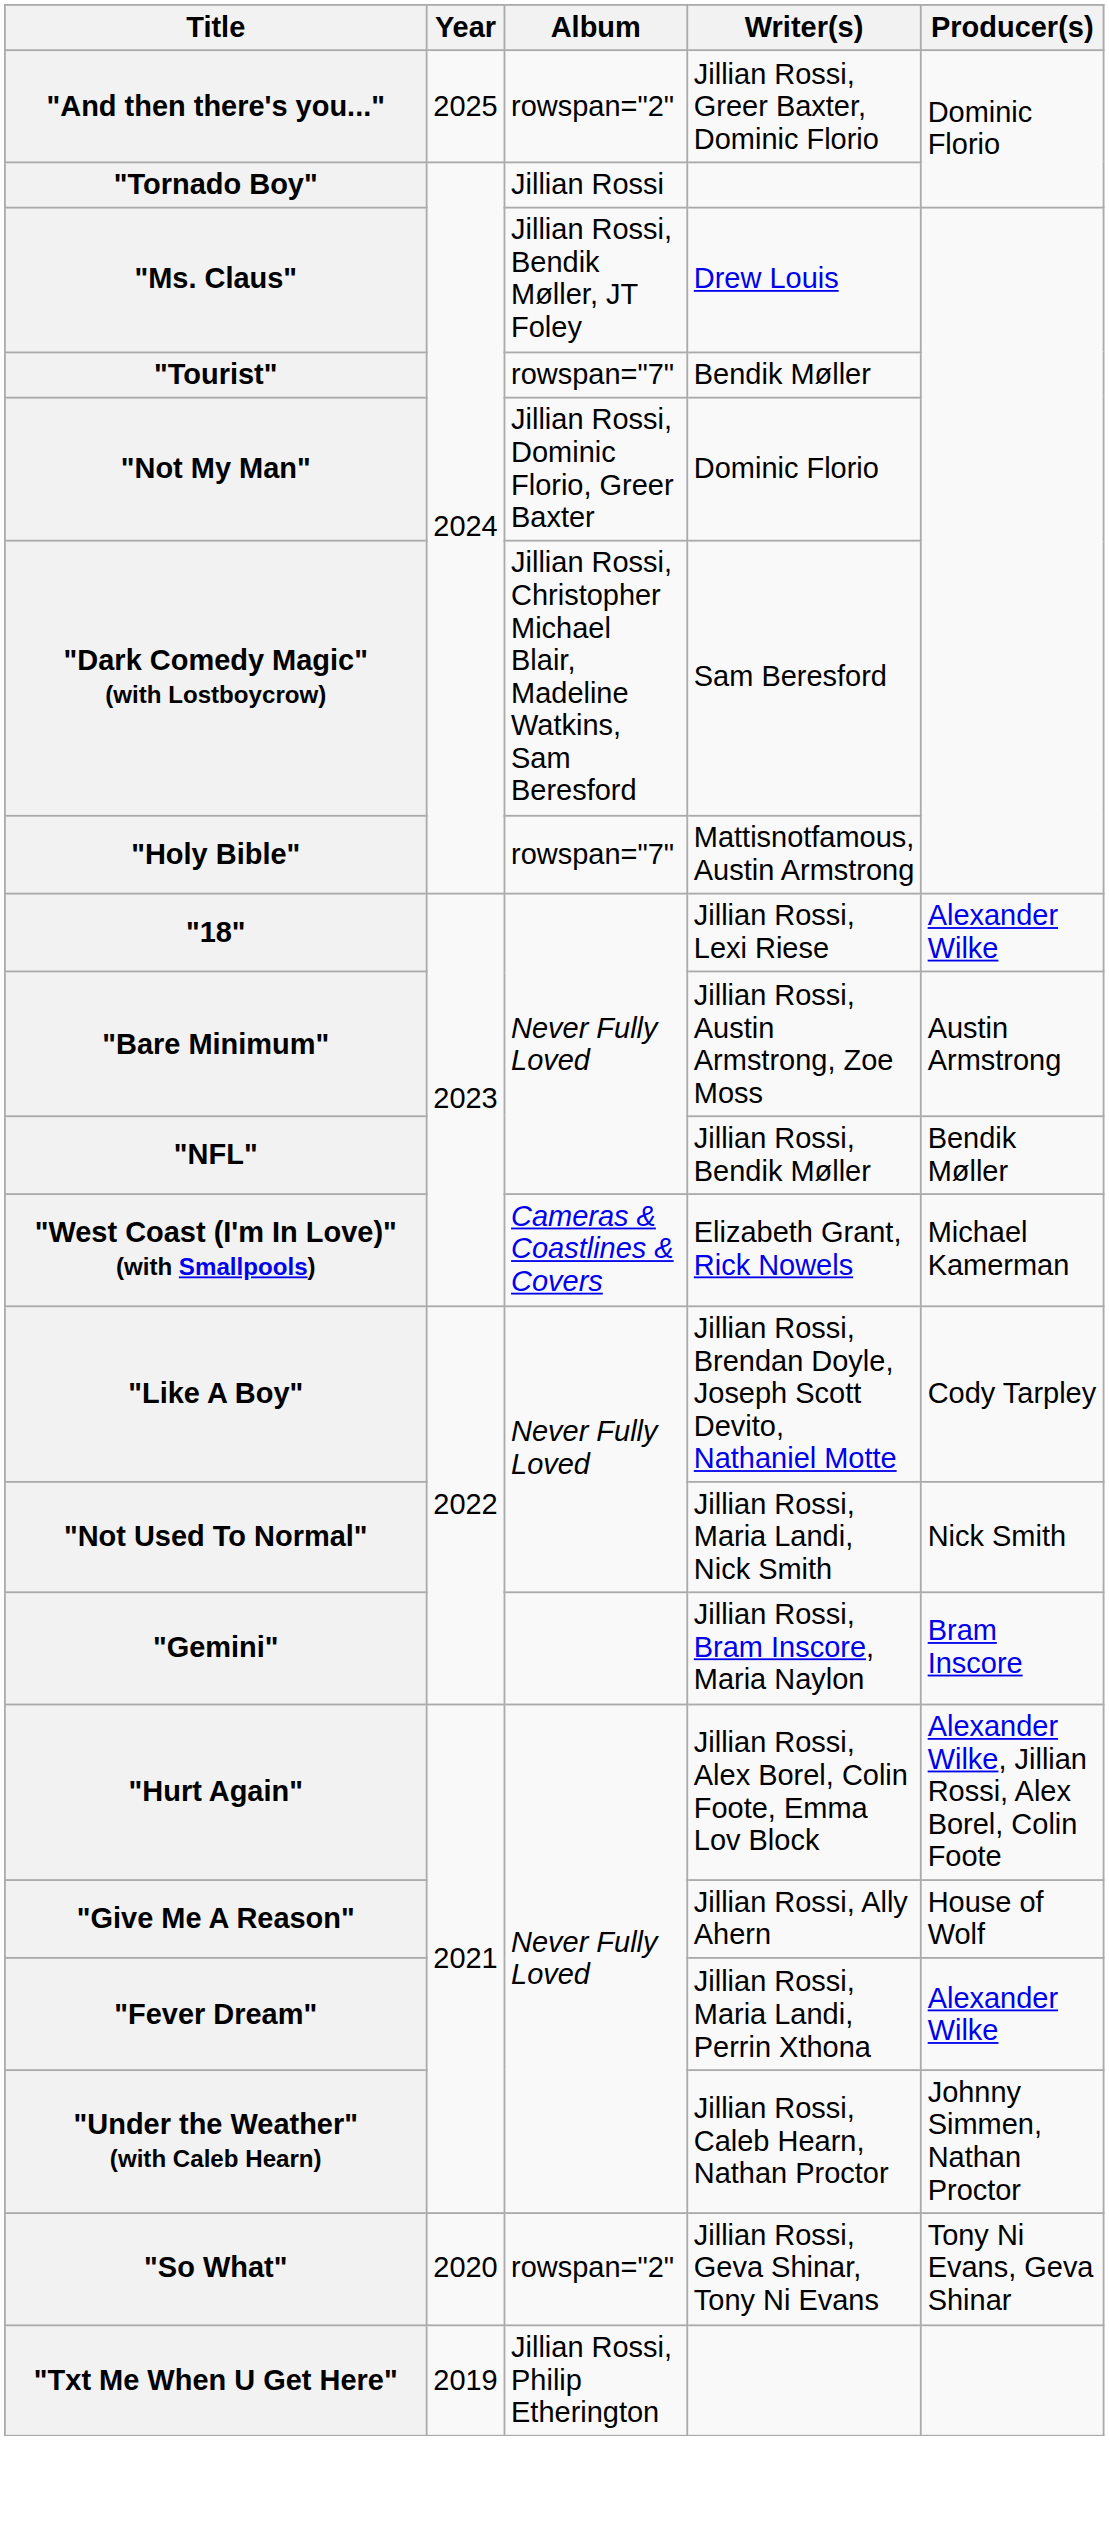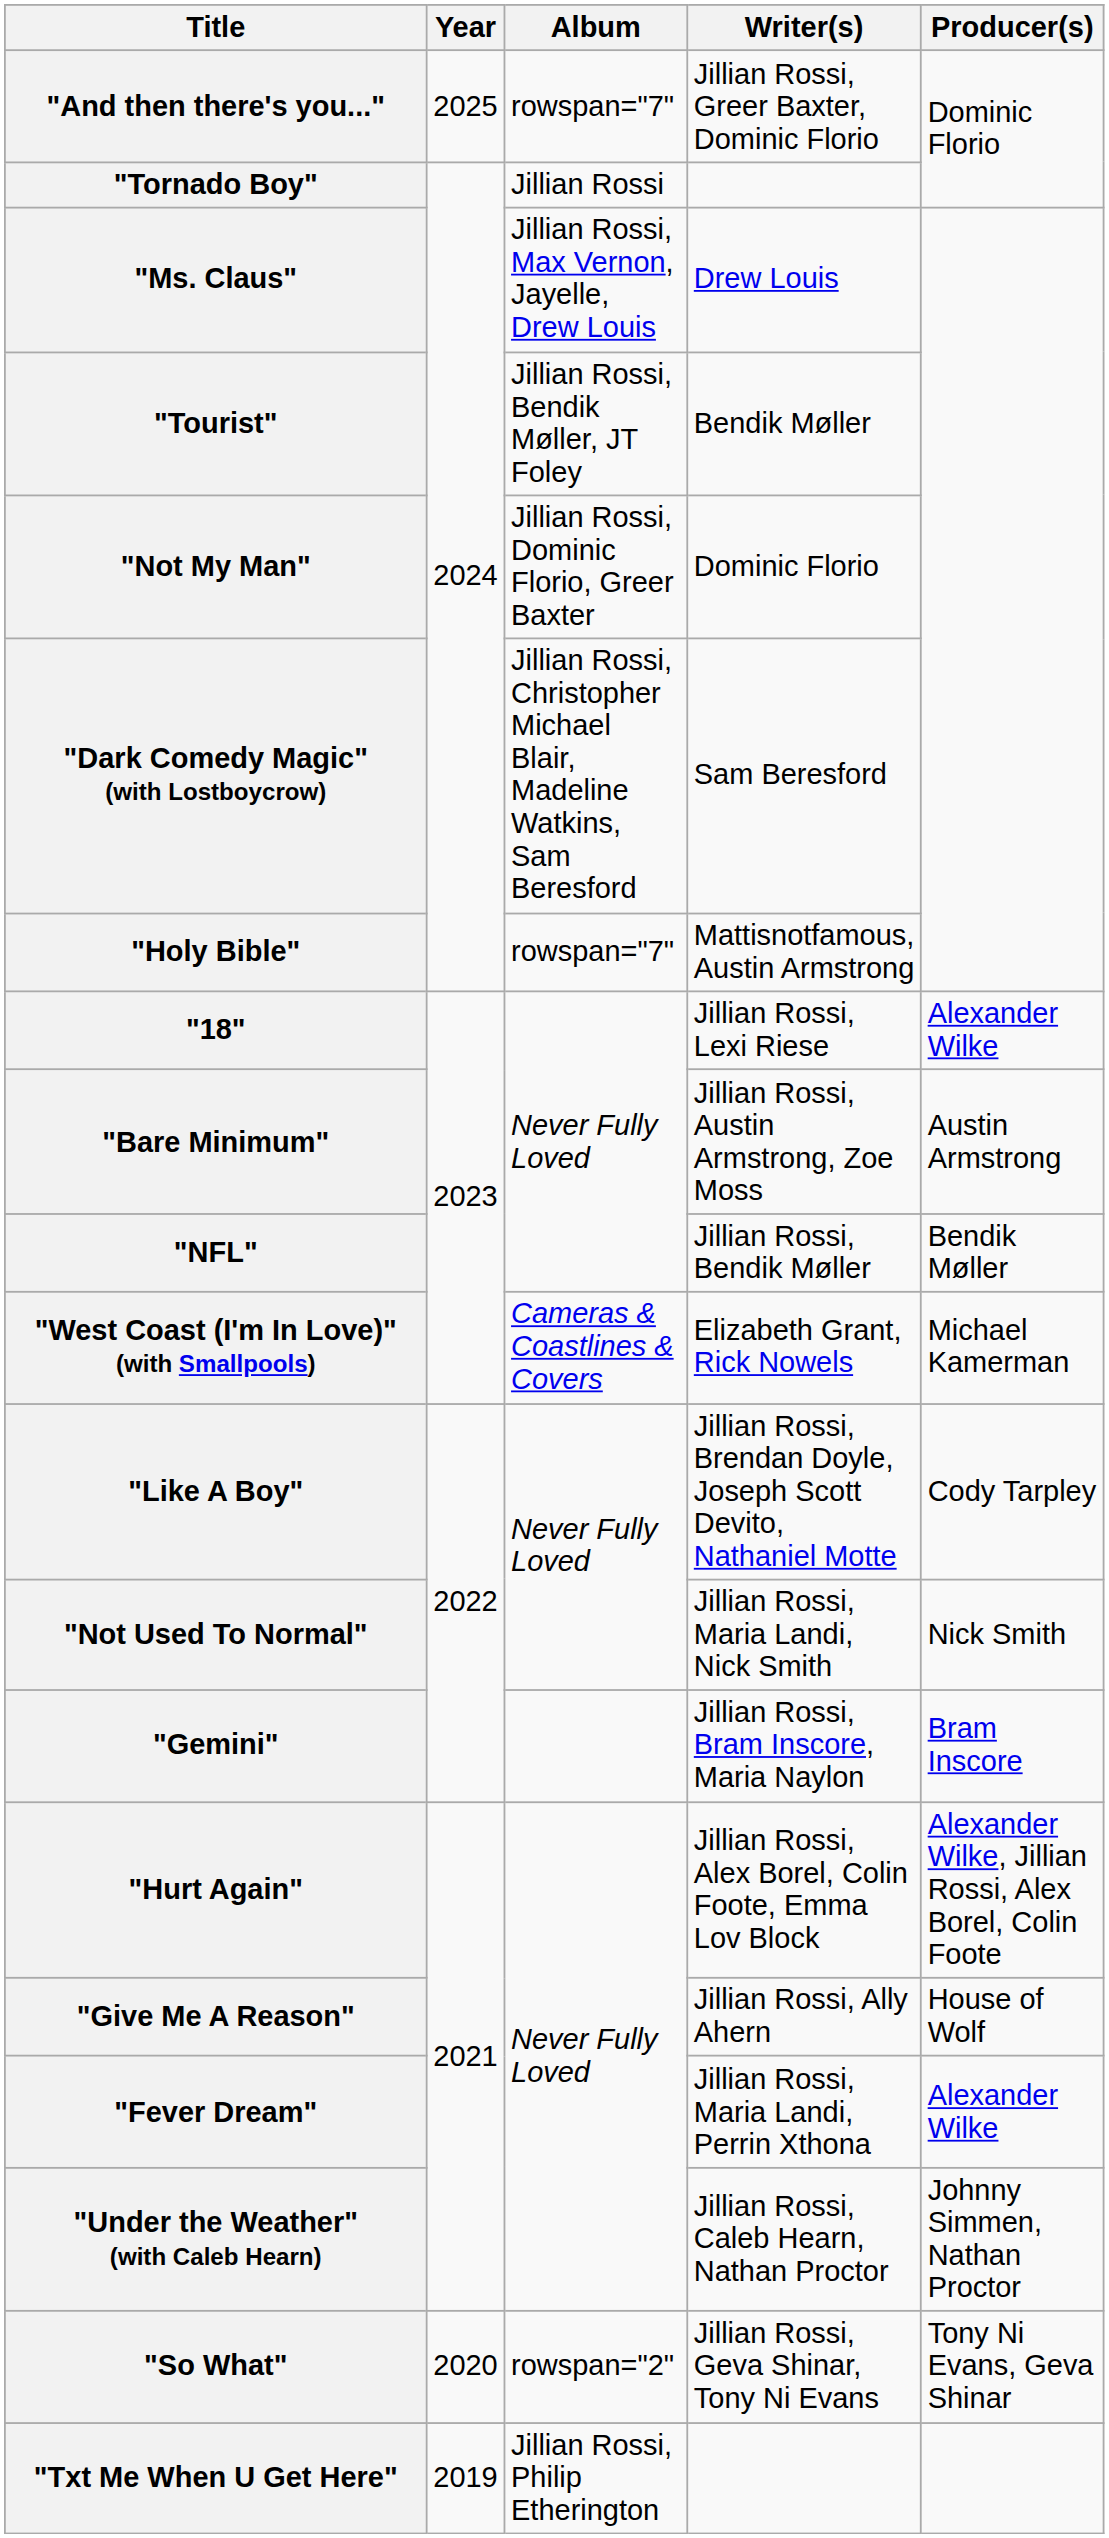"And then there's you..." | Album: rowspan="2" -> rowspan="7"
"Ms. Claus" | Album: Jillian Rossi, Bendik Møller, JT Foley -> Jillian Rossi, Max Vernon, Jayelle, Drew Louis
"Tourist" | Album: rowspan="7" -> Jillian Rossi, Bendik Møller, JT Foley
